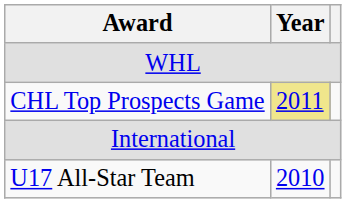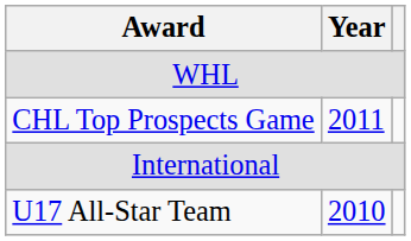CHL Top Prospects Game | Year: khaki background -> no background
